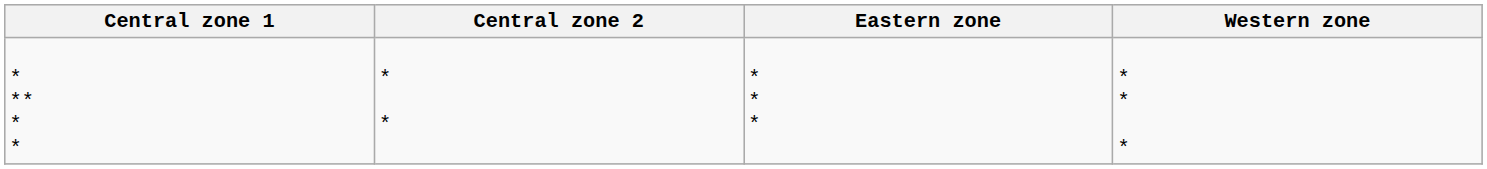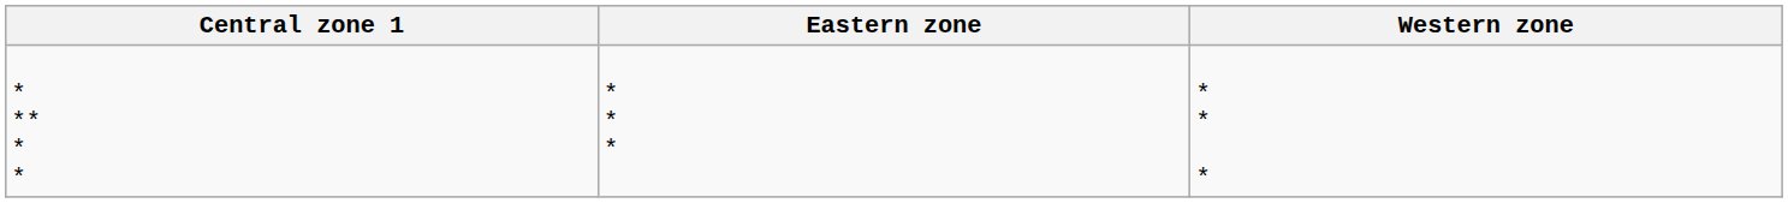- column: Central zone 2 | * *
